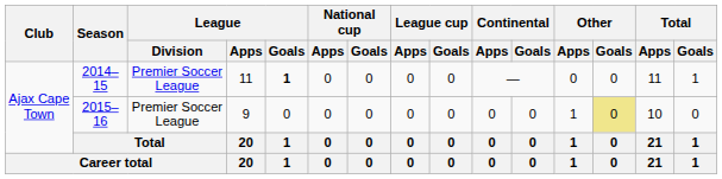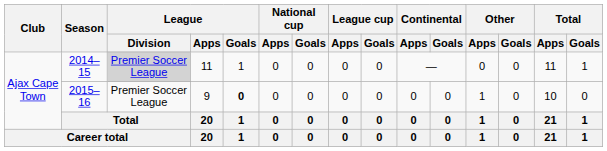2014–15 | League / Division: no background -> lightgrey background
2014–15 | League / Goals: bold -> normal
2015–16 | League / Goals: normal -> bold
2015–16 | Other / Goals: khaki background -> no background
